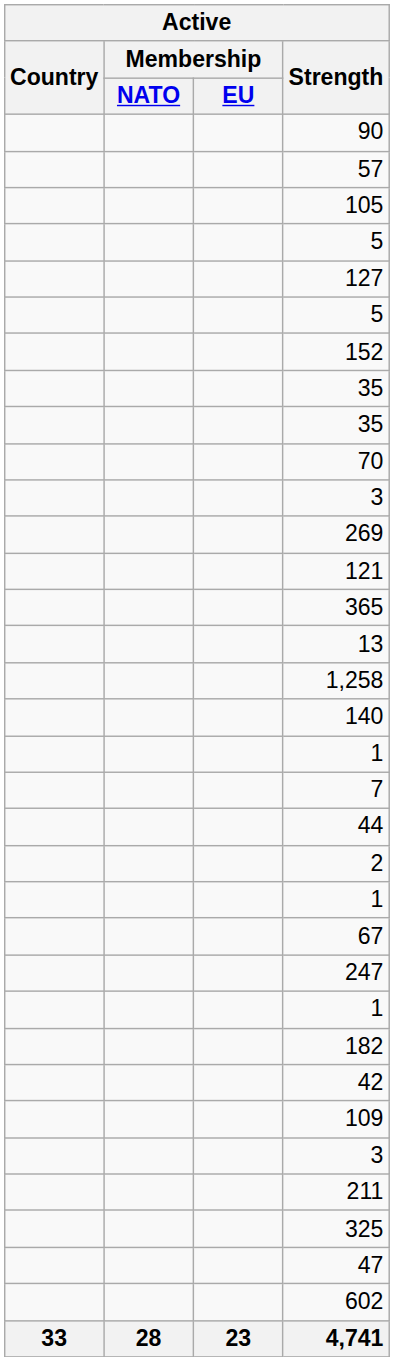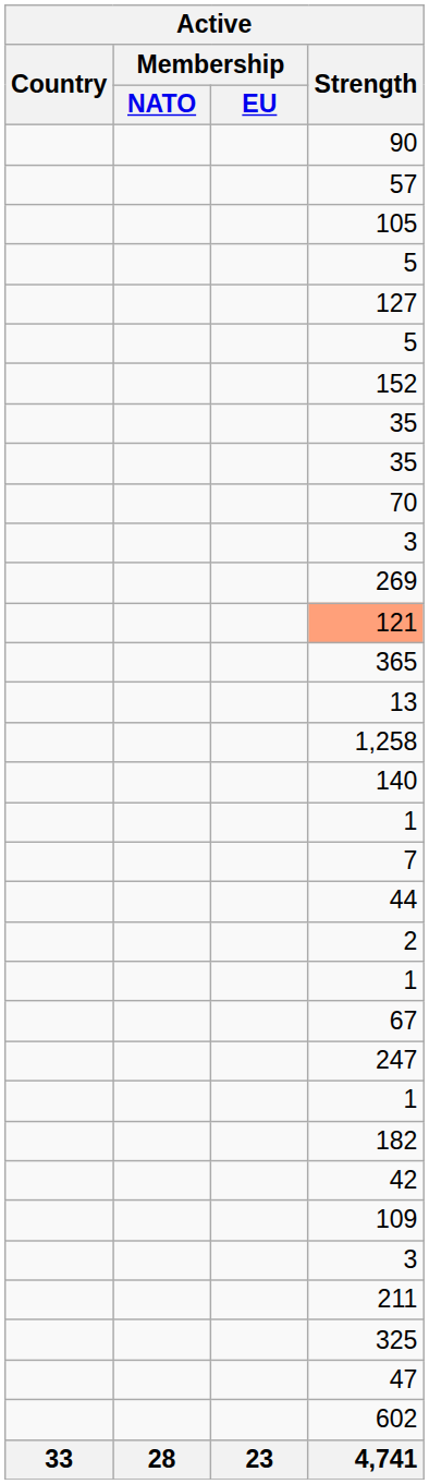121 | Strength: no background -> lightsalmon background
